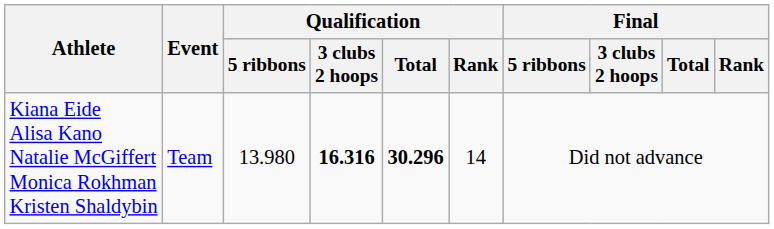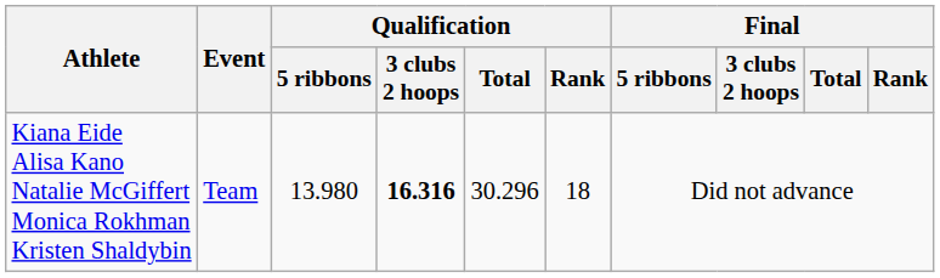row 3 | Qualification / Total: bold -> normal
row 3 | Qualification / Rank: 14 -> 18
